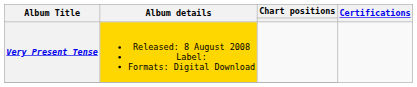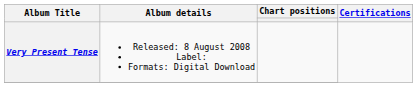Very Present Tense | Album details: gold background -> no background
